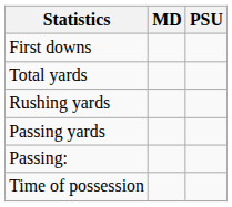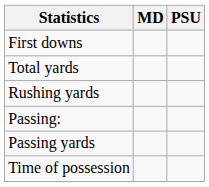rows swapped: Passing yards <-> Passing:
